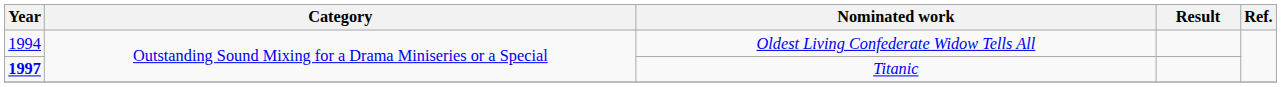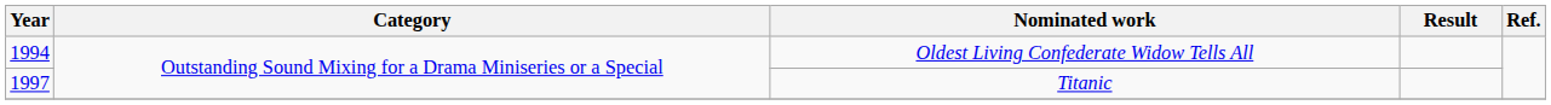Titanic | Year: bold -> normal
